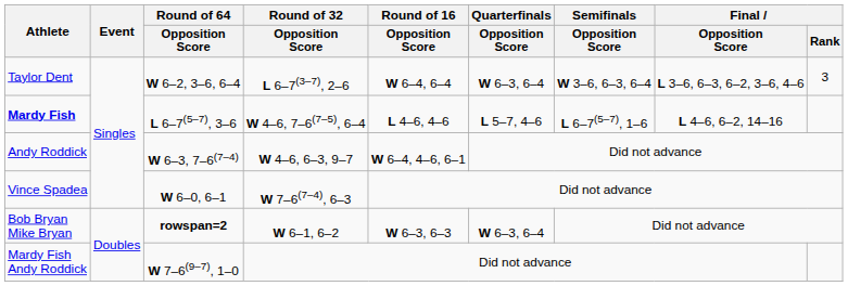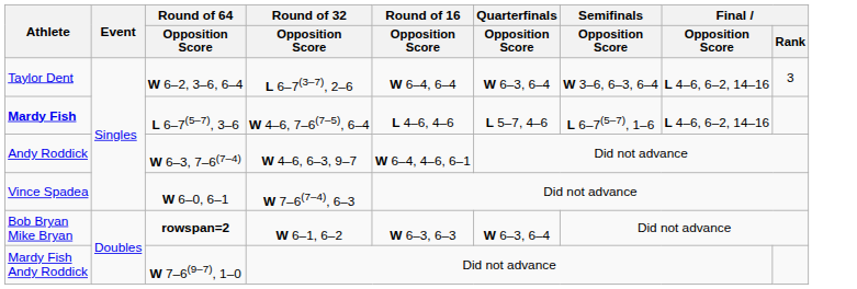Taylor Dent | Final / Opposition Score: L 3–6, 6–3, 6–2, 3–6, 4–6 -> L 4–6, 6–2, 14–16
